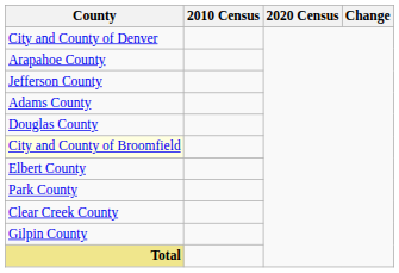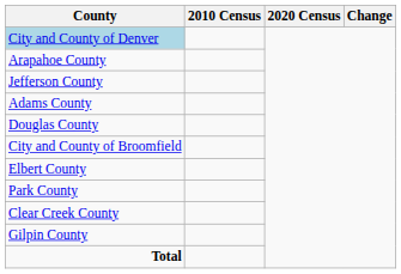City and County of Denver | County: no background -> lightblue background
City and County of Broomfield | County: lightyellow background -> no background
Total | County: khaki background -> no background
